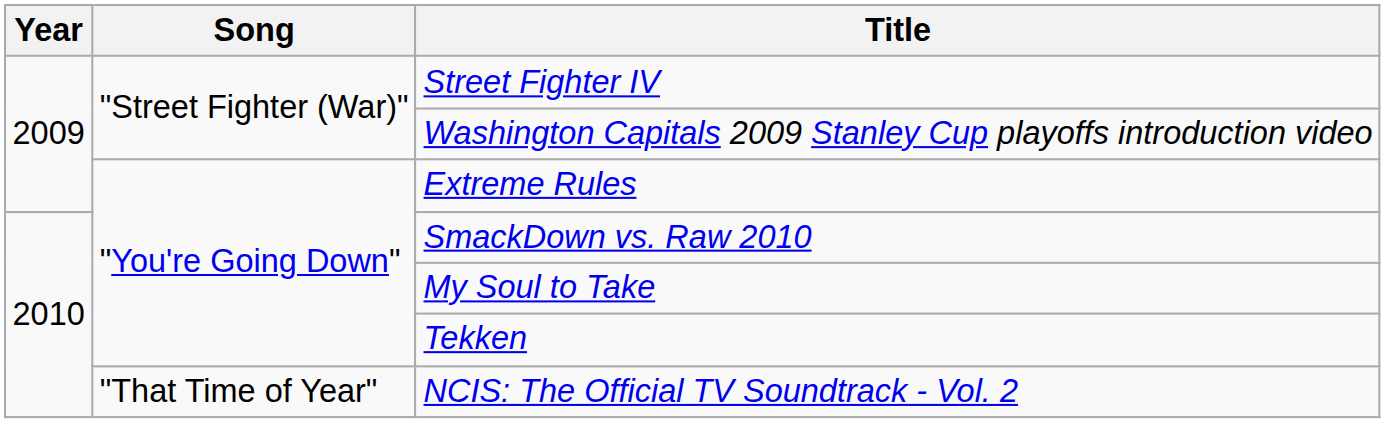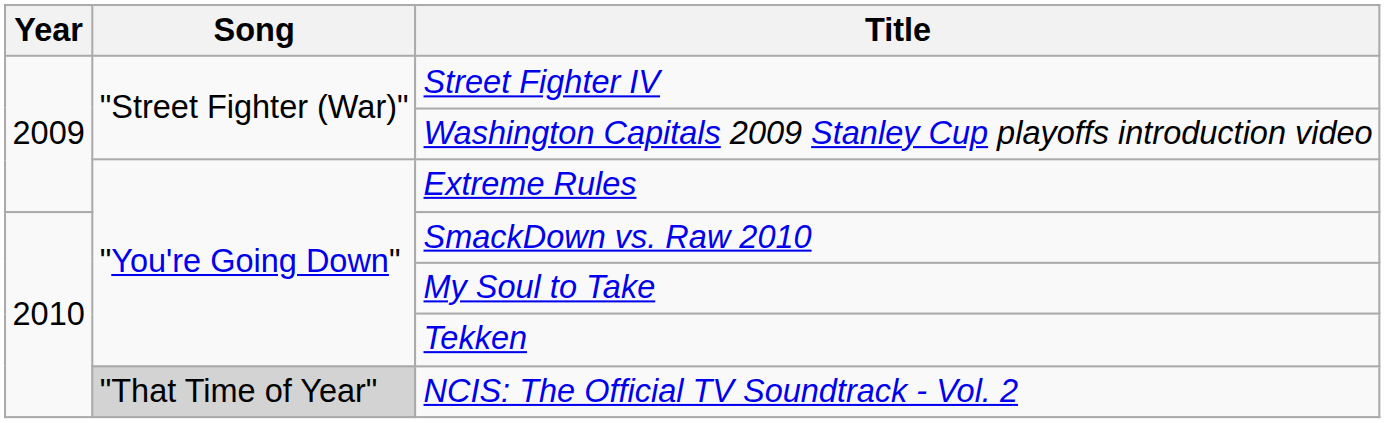NCIS: The Official TV Soundtrack - Vol. 2 | Song: no background -> lightgrey background
